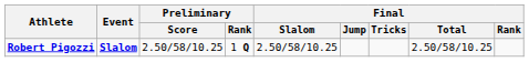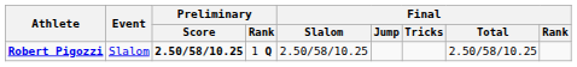Robert Pigozzi | Event: bold -> normal
Robert Pigozzi | Preliminary / Score: normal -> bold
